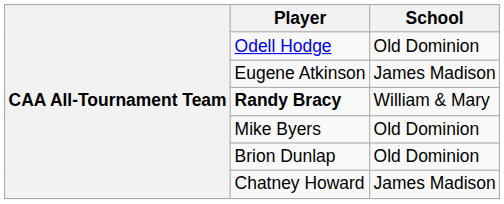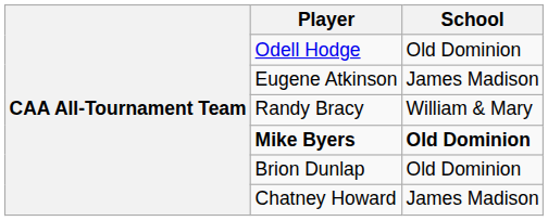row 4 | Player: bold -> normal
row 5 | Player: normal -> bold
row 5 | School: normal -> bold
